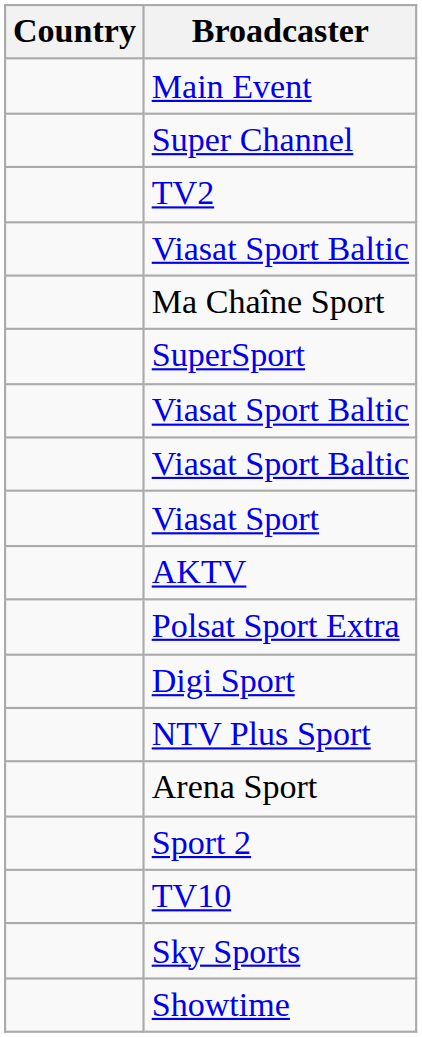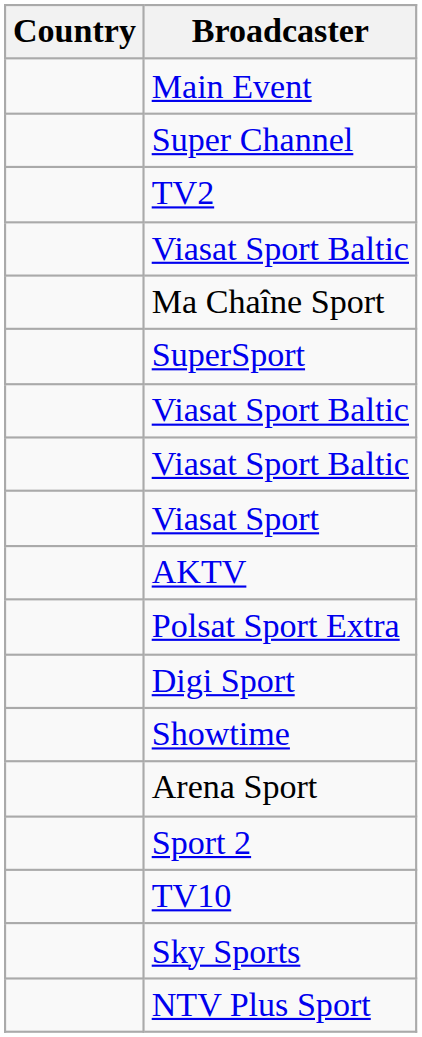row 14 | Broadcaster: NTV Plus Sport -> Showtime
row 19 | Broadcaster: Showtime -> NTV Plus Sport
